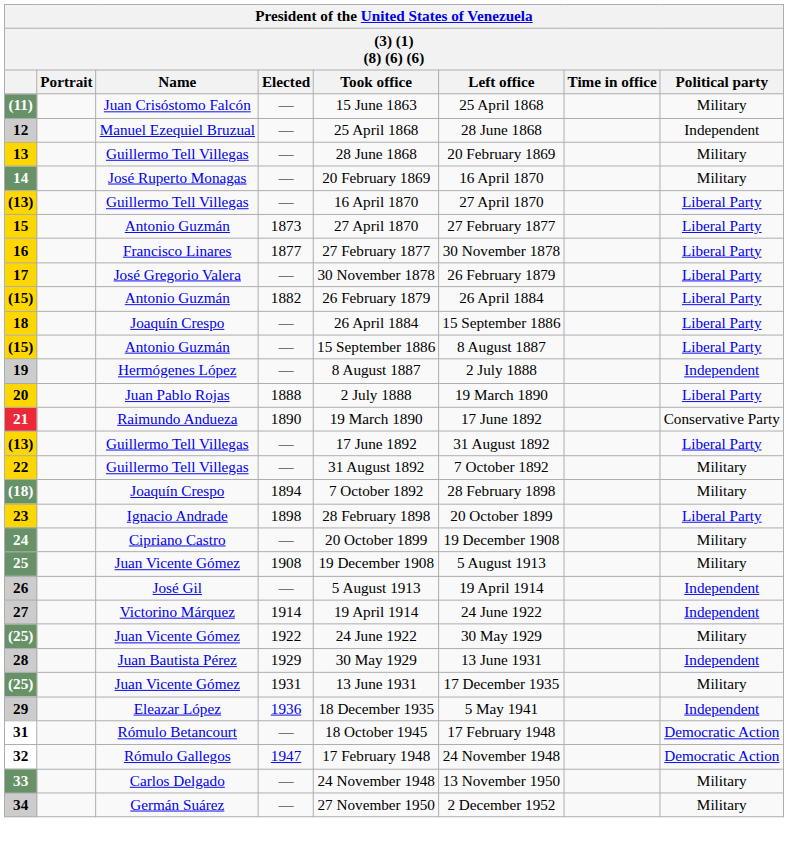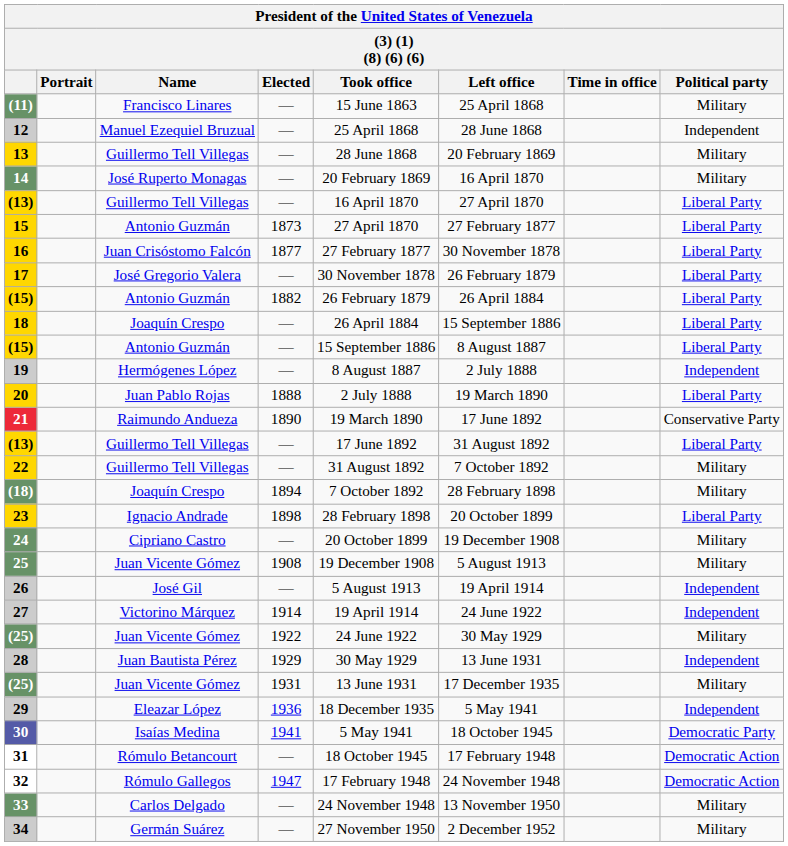(11) | Name: Juan Crisóstomo Falcón -> Francisco Linares
16 | Name: Francisco Linares -> Juan Crisóstomo Falcón
+ row: 30 | Isaías Medina | 1941 | 5 May 1941 | 18 October 1945 | Democratic Party
